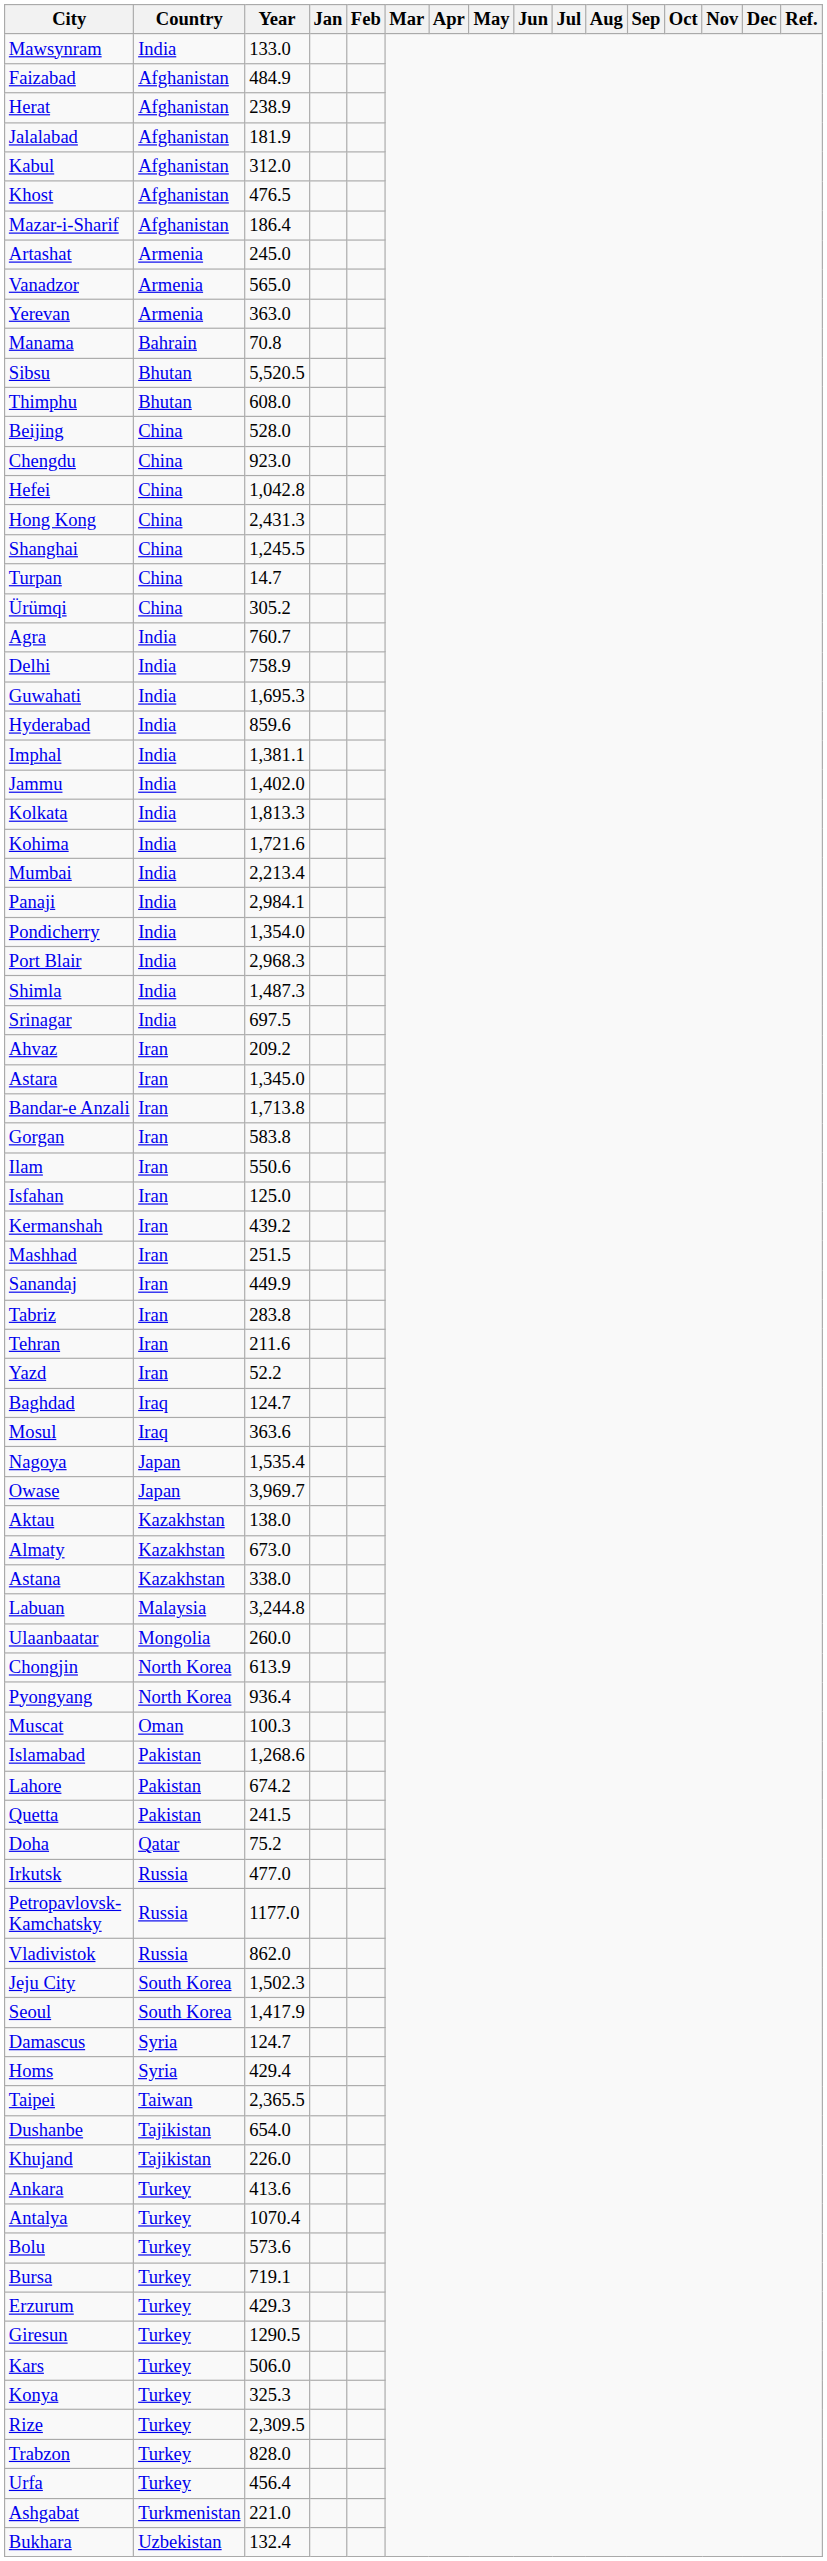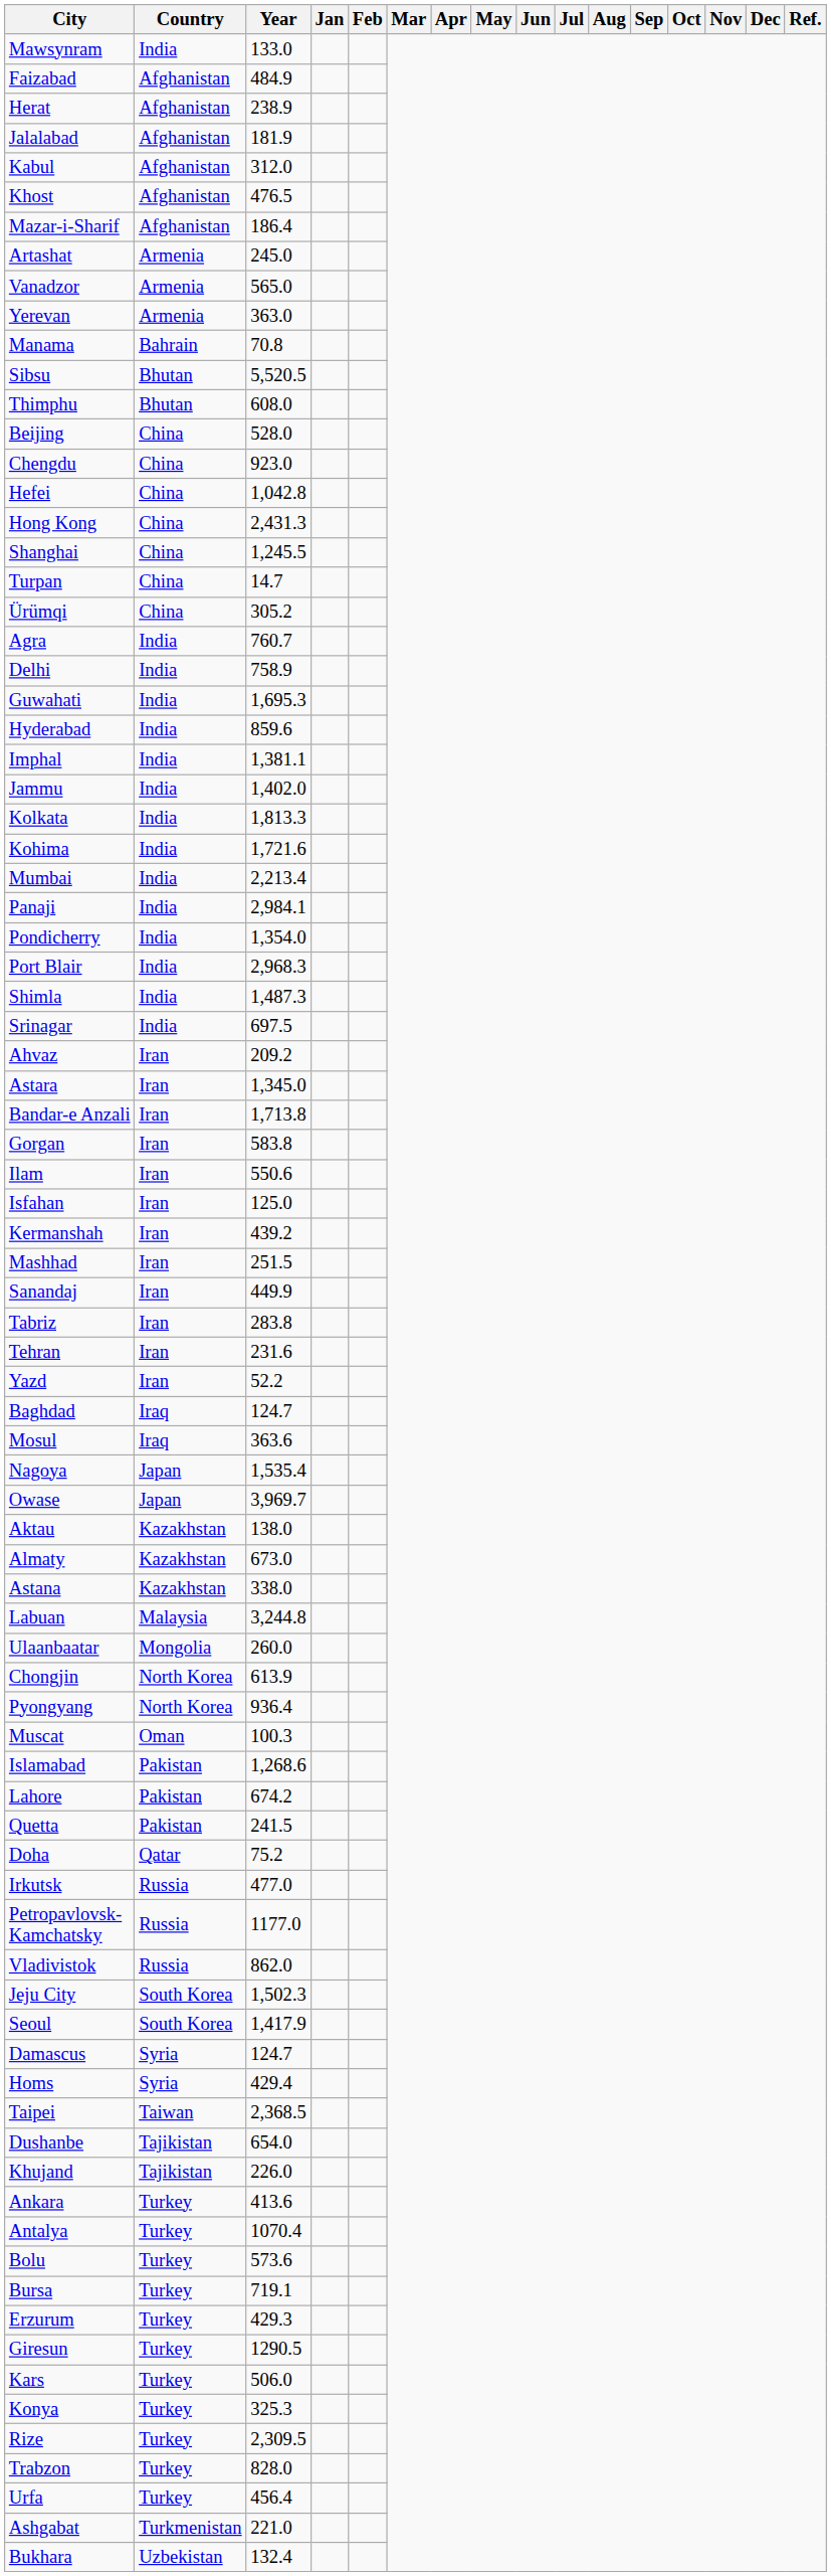Tehran | Year: 211.6 -> 231.6
Taipei | Year: 2,365.5 -> 2,368.5
